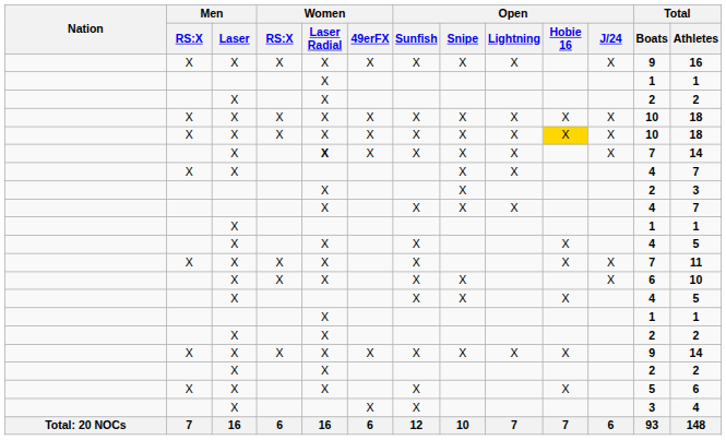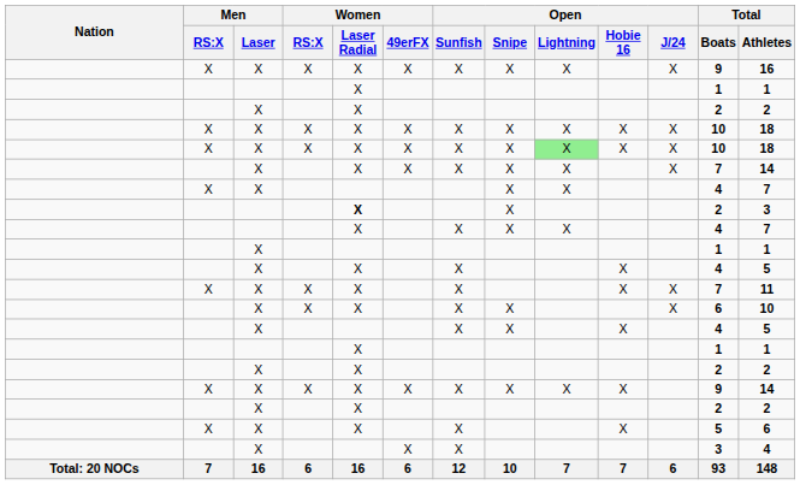row 7 | Open / Lightning: no background -> lightgreen background
row 7 | Open / Hobie 16: gold background -> no background
row 8 | Women / Laser Radial: bold -> normal
row 10 | Women / Laser Radial: normal -> bold
